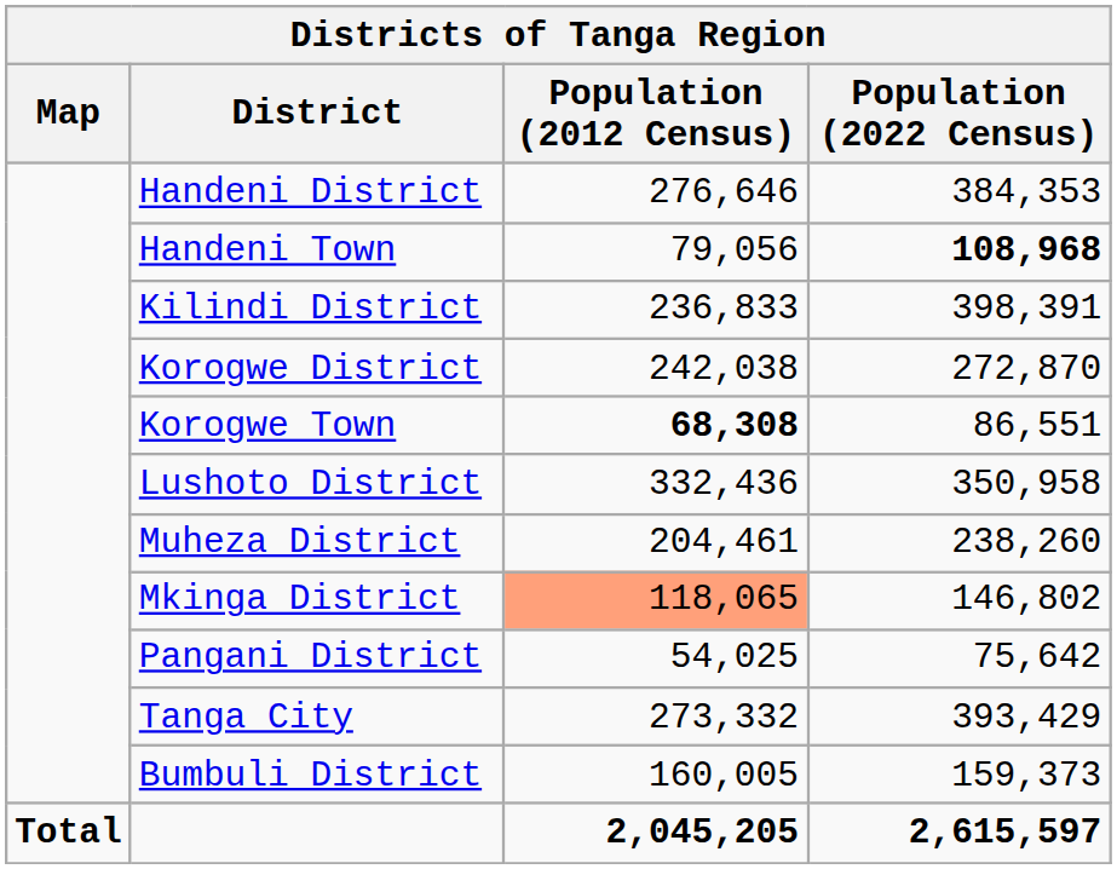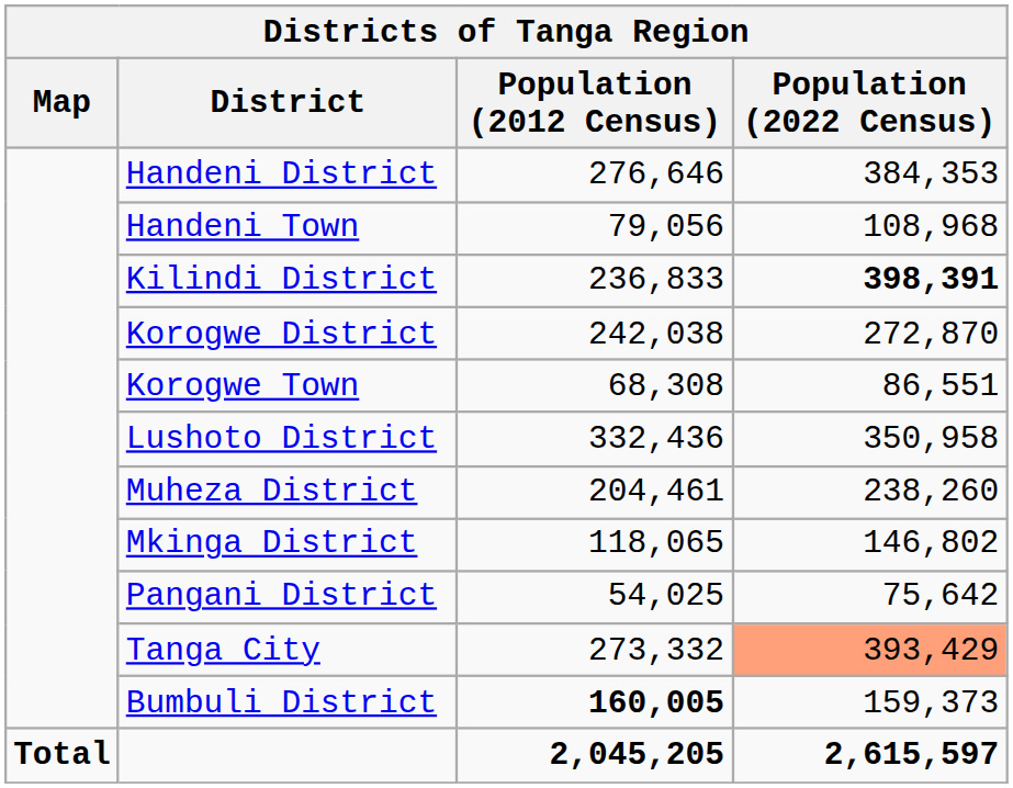Handeni Town | Population (2022 Census): bold -> normal
Kilindi District | Population (2022 Census): normal -> bold
Korogwe Town | Population (2012 Census): bold -> normal
Mkinga District | Population (2012 Census): lightsalmon background -> no background
Tanga City | Population (2022 Census): no background -> lightsalmon background
Bumbuli District | Population (2012 Census): normal -> bold
